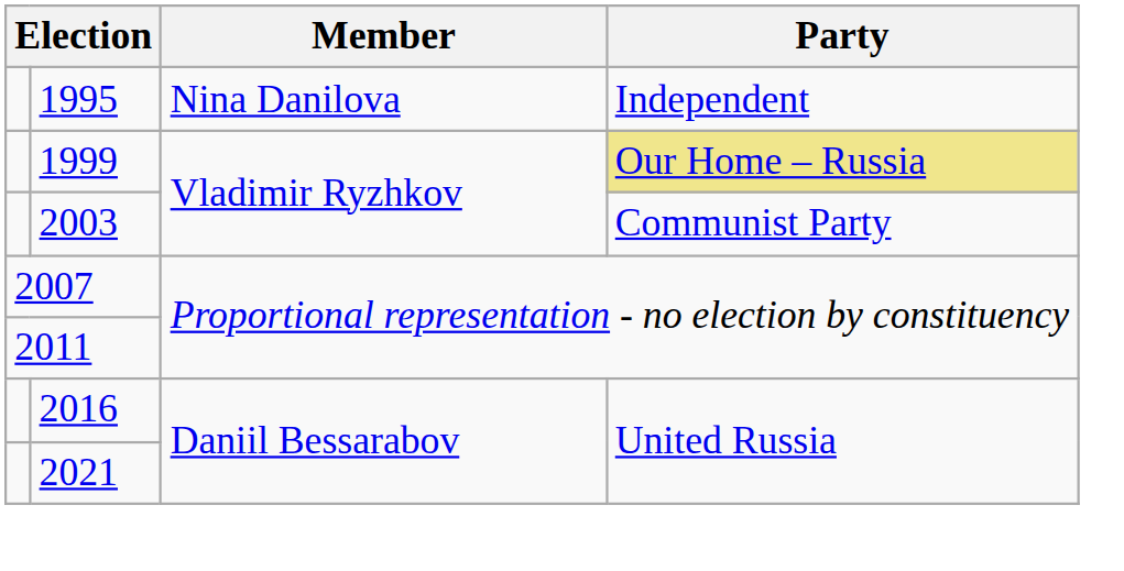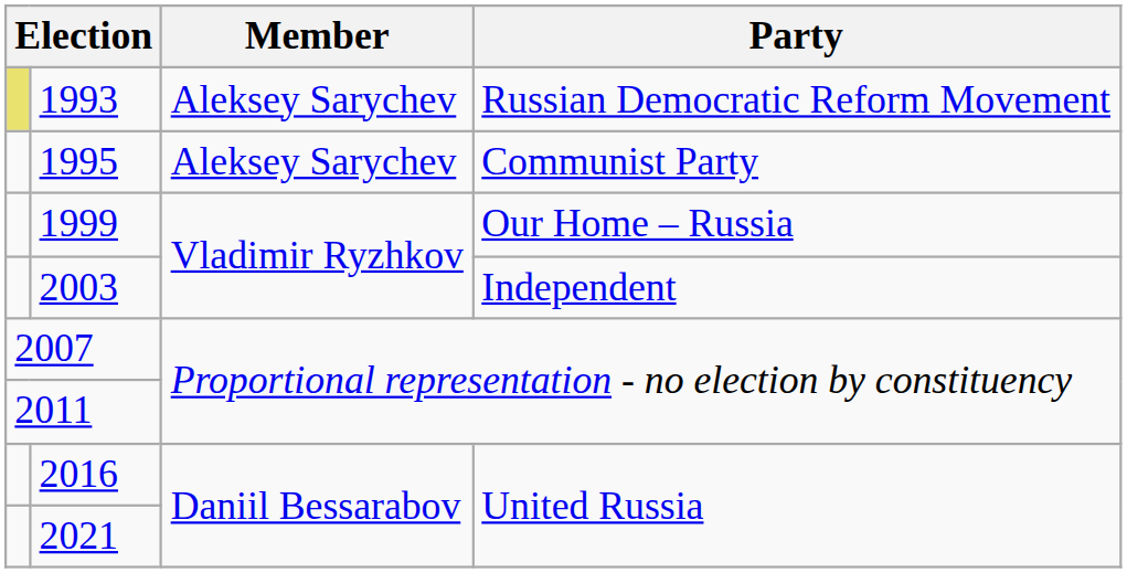+ row: 1993 | Aleksey Sarychev | Russian Democratic Reform Movement
1995 | Member: Nina Danilova -> Aleksey Sarychev
1995 | Party: Independent -> Communist Party
1999 | Party: khaki background -> no background
2003 | Party: Communist Party -> Independent
